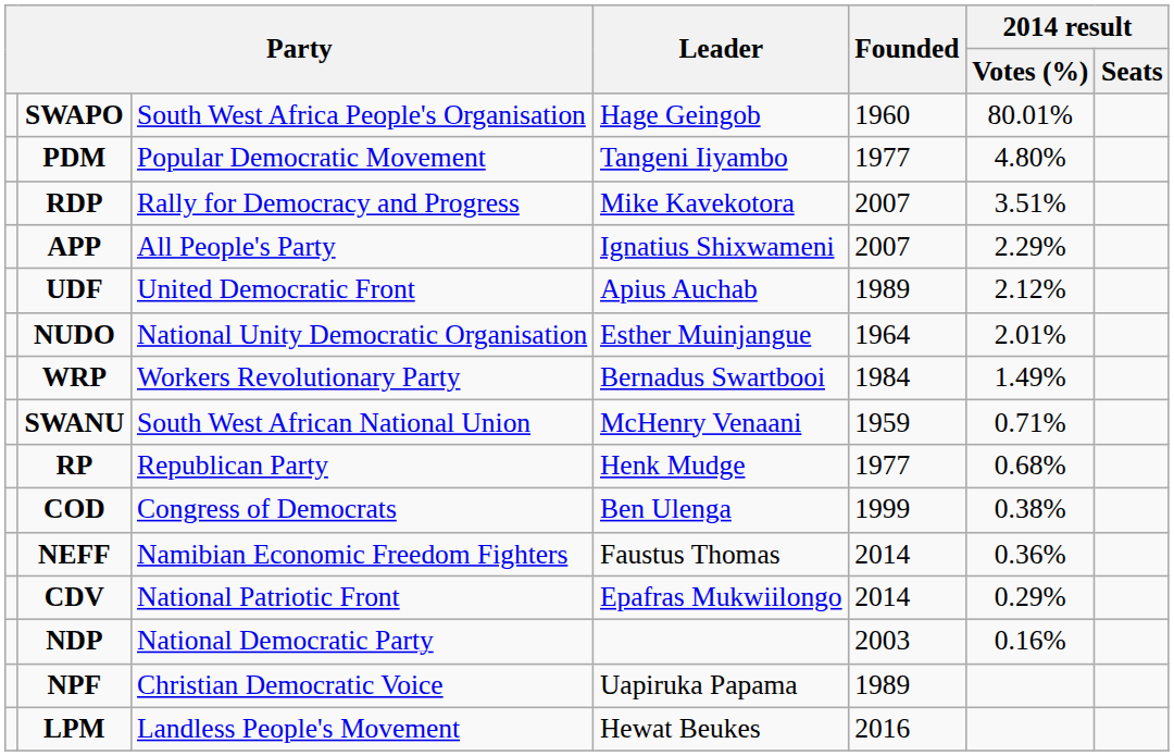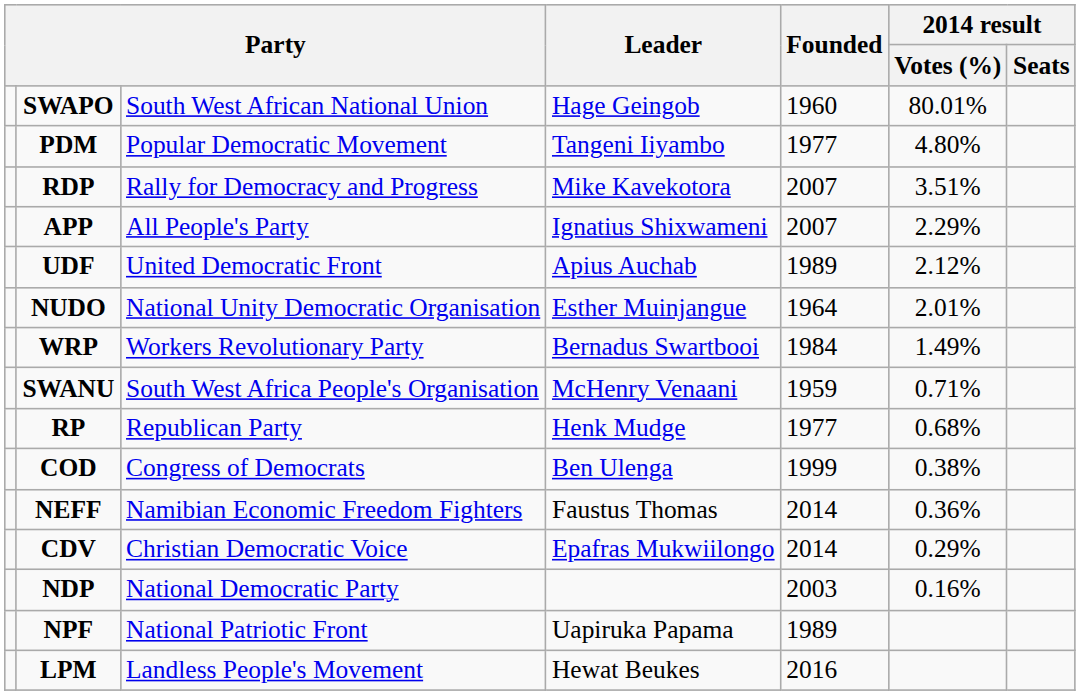SWAPO | column 3: South West Africa People's Organisation -> South West African National Union
SWANU | column 3: South West African National Union -> South West Africa People's Organisation
CDV | column 3: National Patriotic Front -> Christian Democratic Voice
NPF | column 3: Christian Democratic Voice -> National Patriotic Front
